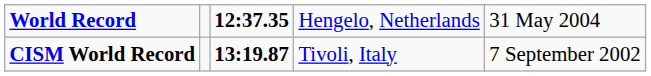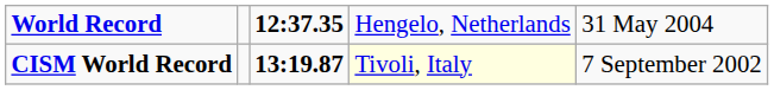CISM World Record | column 4: no background -> lightyellow background
